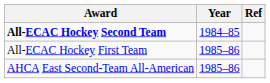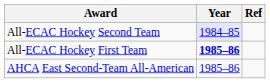row 2 | Award: bold -> normal
row 2 | Year: no background -> lavender background
row 3 | Year: normal -> bold
